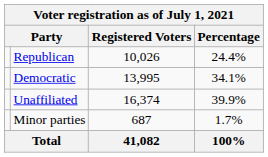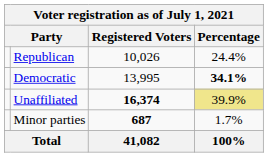Democratic | Percentage: normal -> bold
Unaffiliated | Registered Voters: normal -> bold
Unaffiliated | Percentage: no background -> khaki background
Minor parties | Registered Voters: normal -> bold
